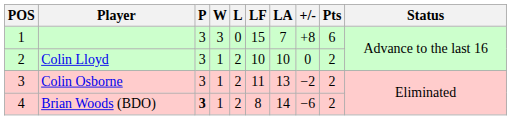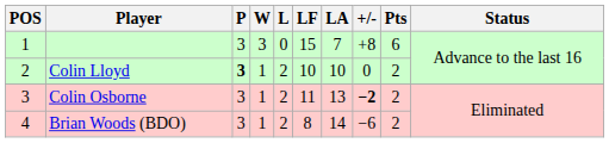Colin Lloyd | P: normal -> bold
Colin Osborne | +/-: normal -> bold
Brian Woods (BDO) | P: bold -> normal
